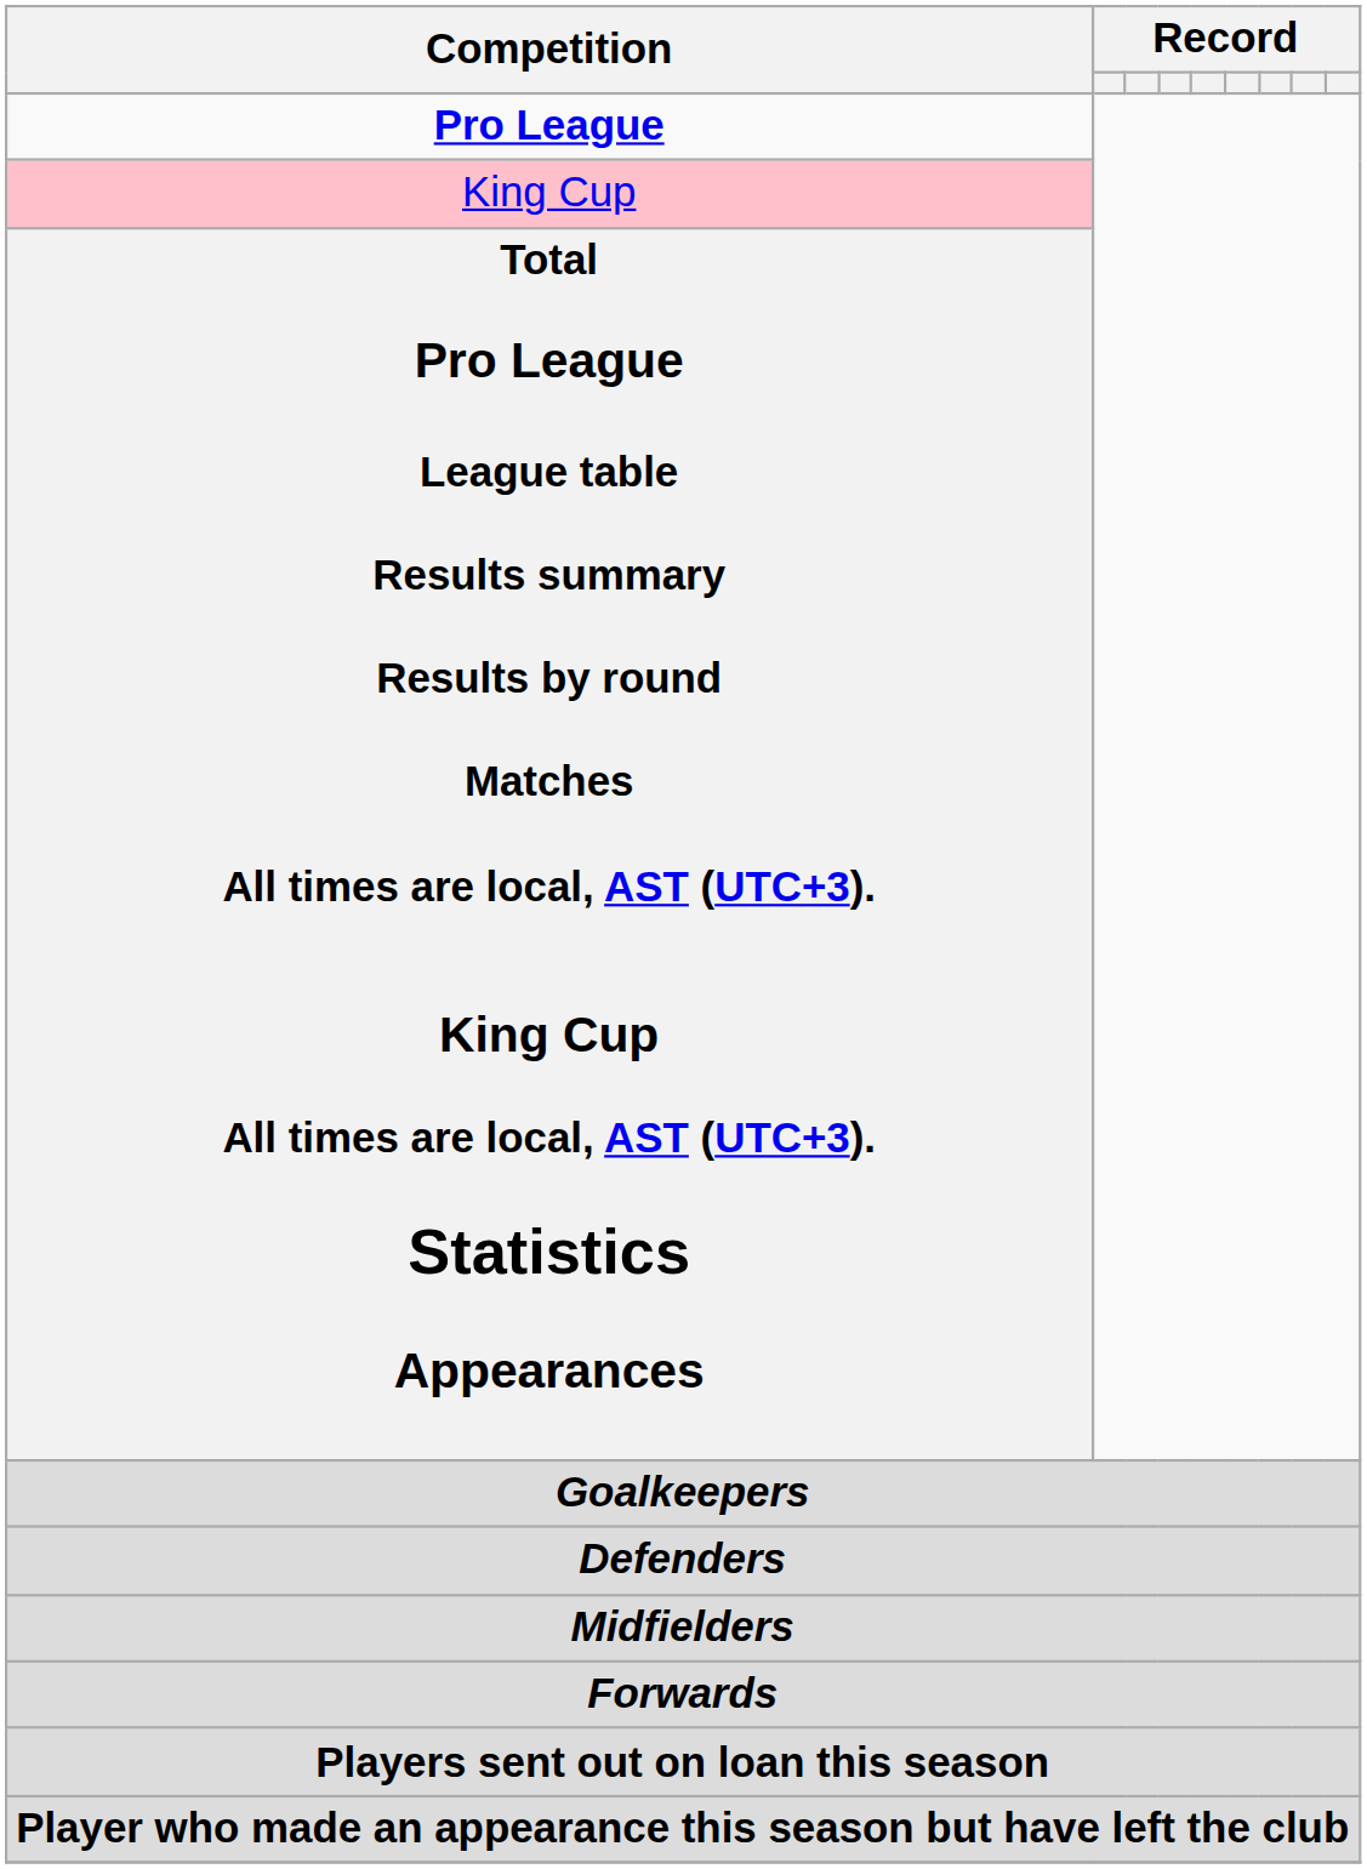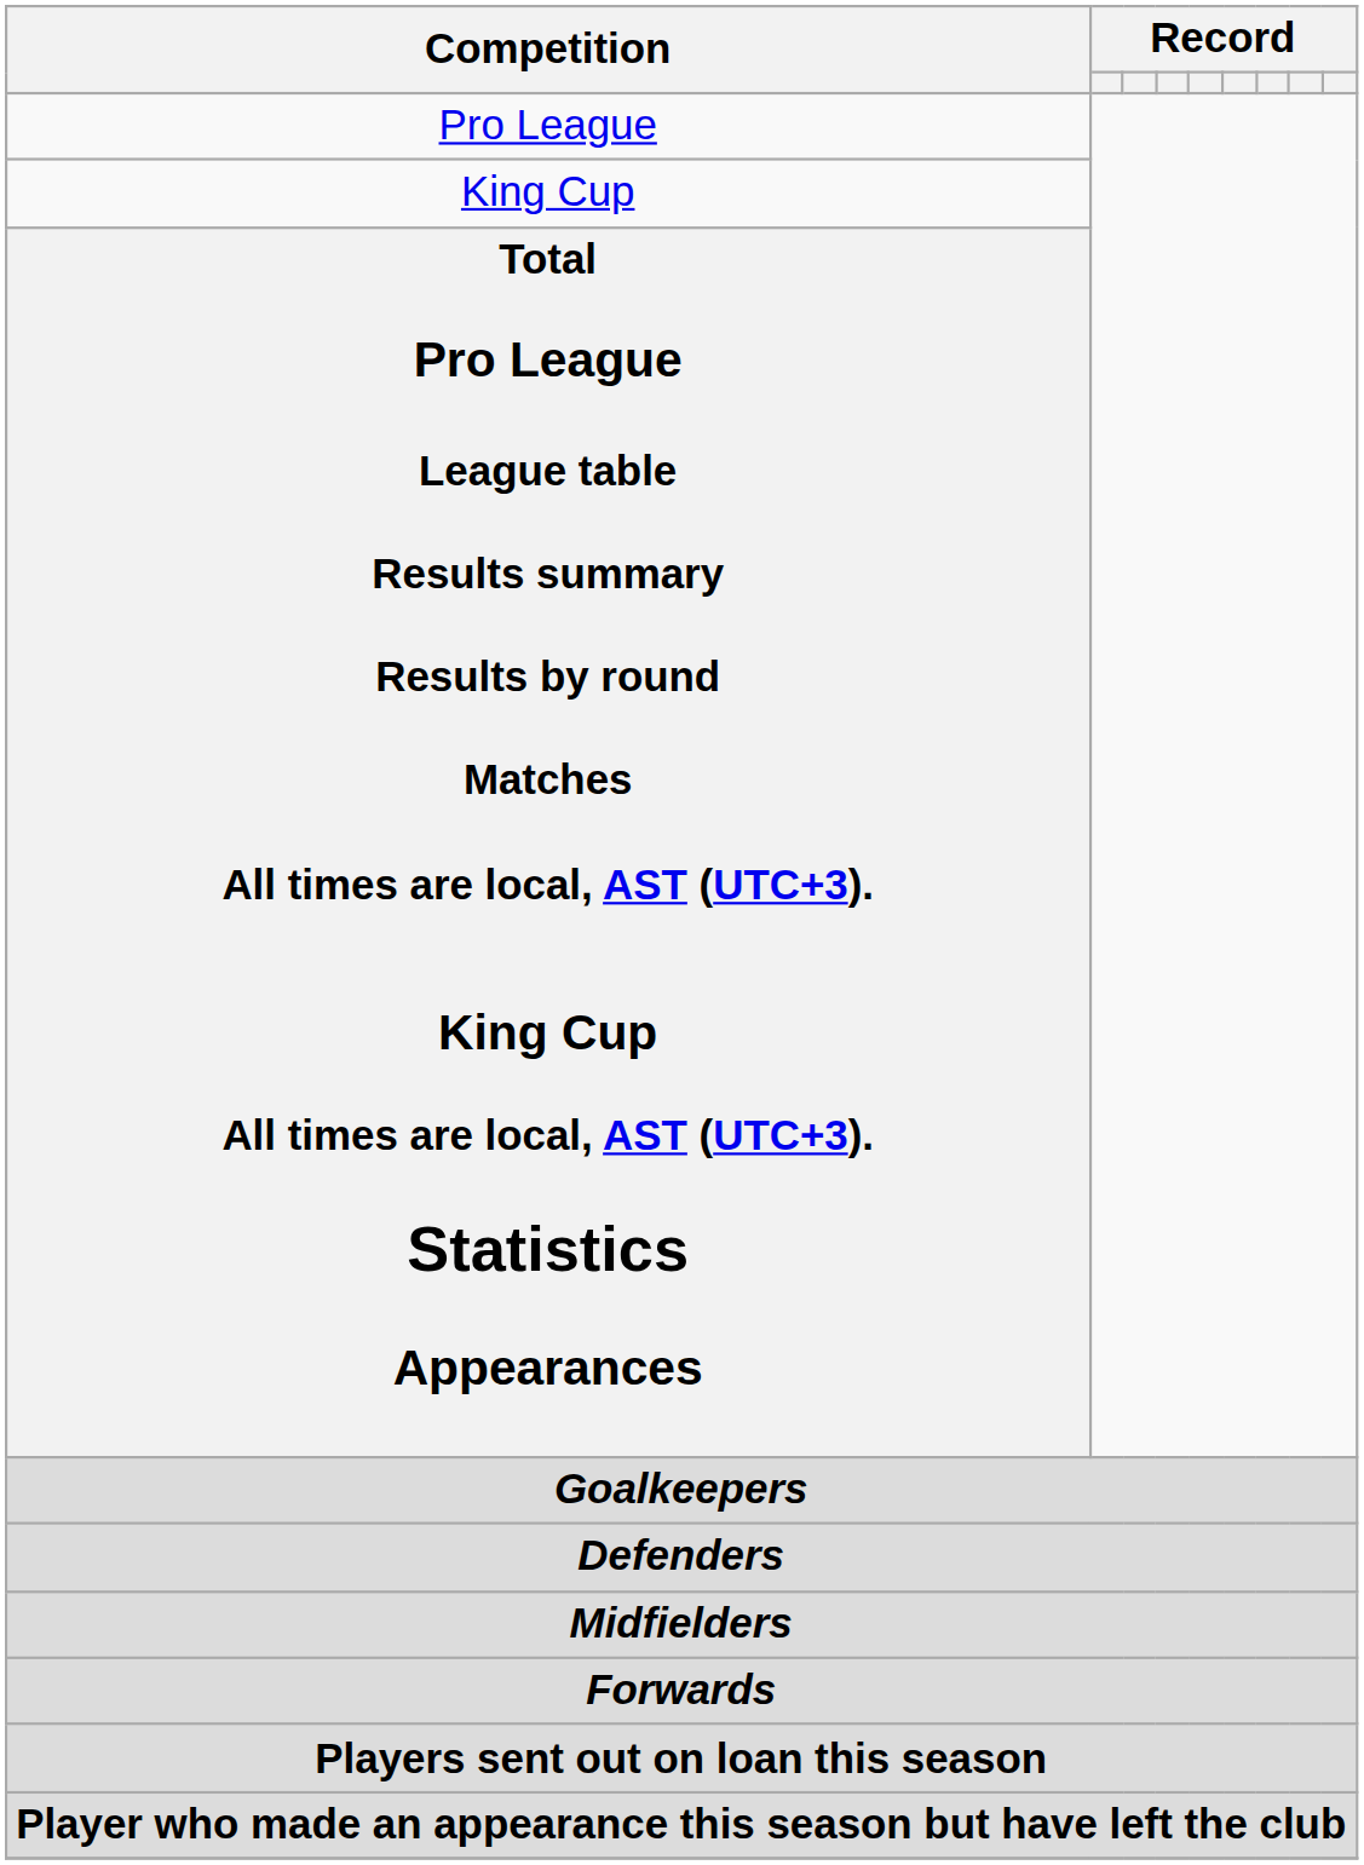Pro League | Competition: bold -> normal
King Cup | Competition: pink background -> no background
